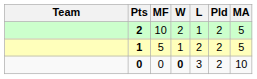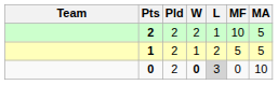columns swapped: Pld <-> MF
row 4 | L: no background -> lightgrey background
